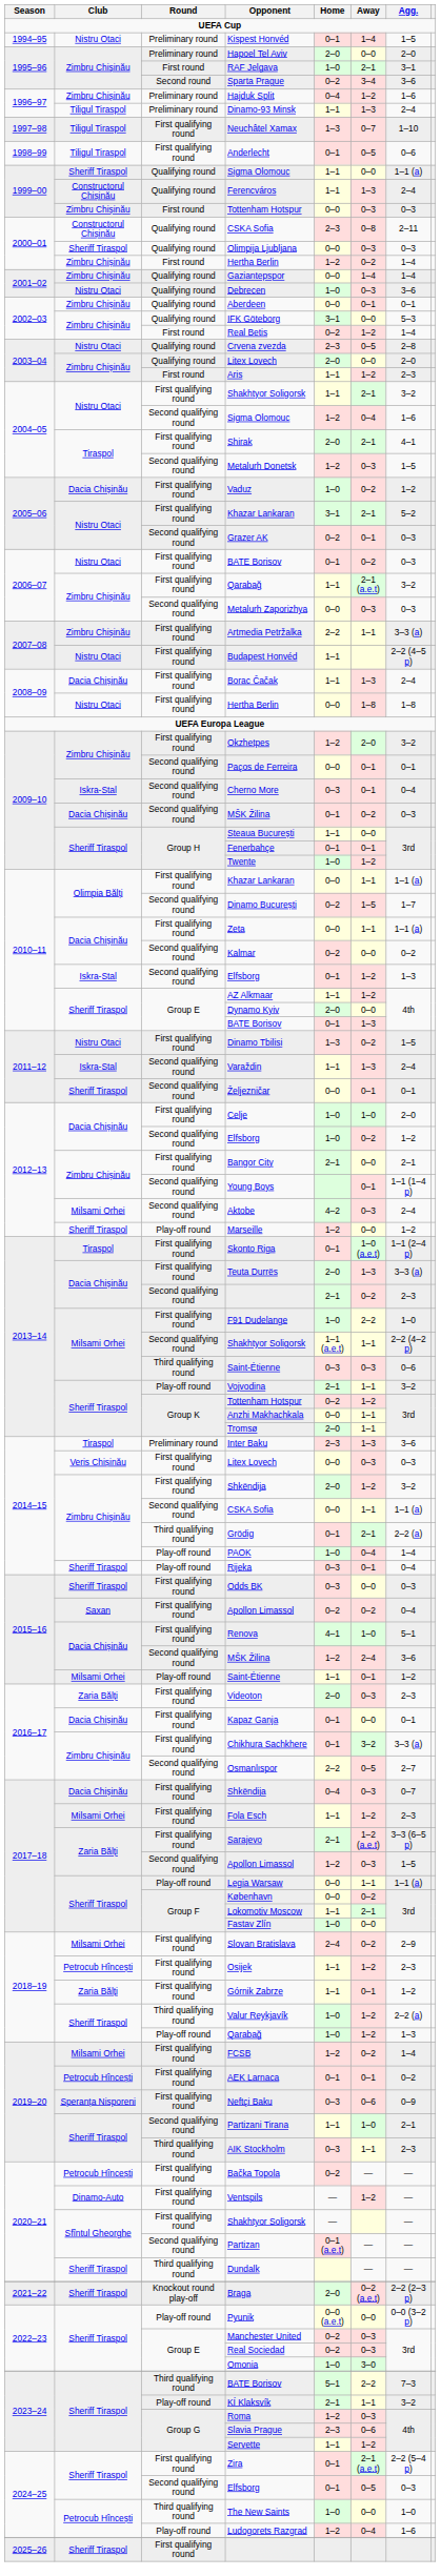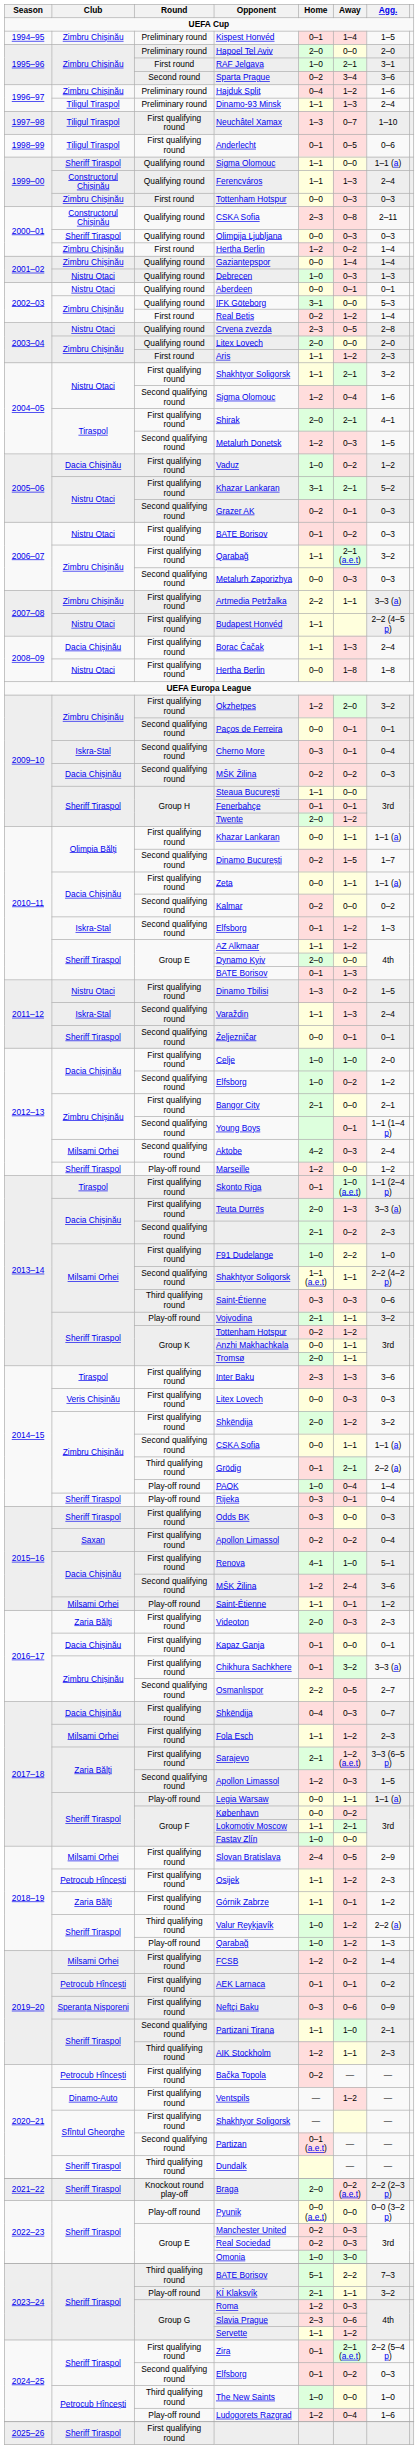Kispest Honvéd | Club: Nistru Otaci -> Zimbru Chișinău
Debrecen | Agg.: 3–6 -> 1–3
Aberdeen | Club: Zimbru Chișinău -> Nistru Otaci
2009–10 / MŠK Žilina | Home: 0–1 -> 0–2
Twente | Home: 1–0 -> 2–0
Inter Baku | Round: Preliminary round -> First qualifying round
Slovan Bratislava | Away: 0–2 -> 0–5
AIK Stockholm | Home: 0–3 -> 1–2
2024–25 / Elfsborg | Away: 0–5 -> 0–2
